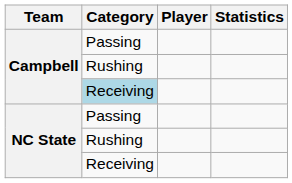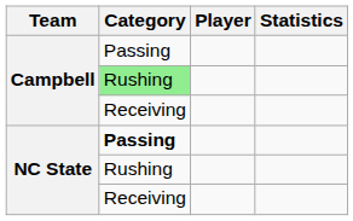Campbell / Rushing | Category: no background -> lightgreen background
Campbell / Receiving | Category: lightblue background -> no background
NC State / Passing | Category: normal -> bold
